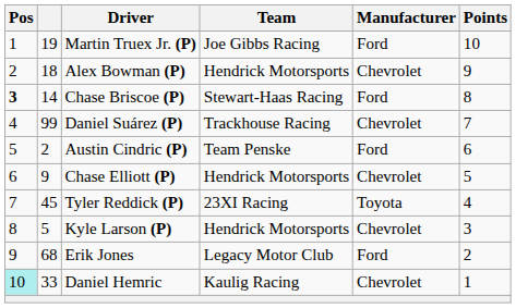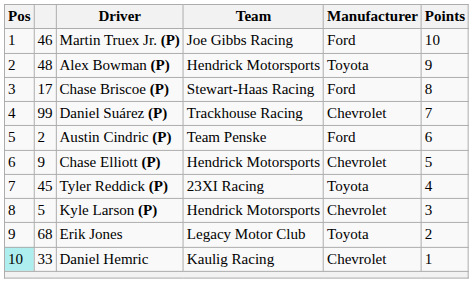Martin Truex Jr. (P) | column 2: 19 -> 46
Alex Bowman (P) | column 2: 18 -> 48
Alex Bowman (P) | Manufacturer: Chevrolet -> Toyota
Chase Briscoe (P) | Pos: bold -> normal
Chase Briscoe (P) | column 2: 14 -> 17
Erik Jones | Manufacturer: Ford -> Toyota
